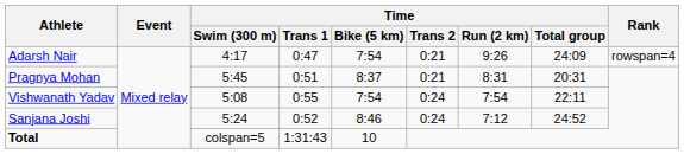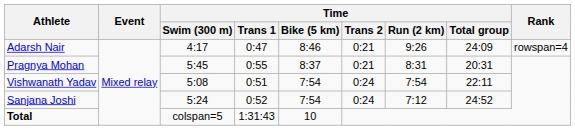Adarsh Nair | Time / Bike (5 km): 7:54 -> 8:46
Pragnya Mohan | Time / Trans 1: 0:51 -> 0:55
Vishwanath Yadav | Time / Trans 1: 0:55 -> 0:51
Sanjana Joshi | Time / Bike (5 km): 8:46 -> 7:54
